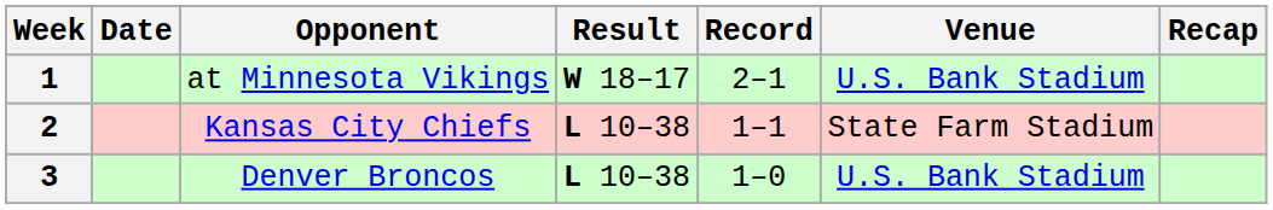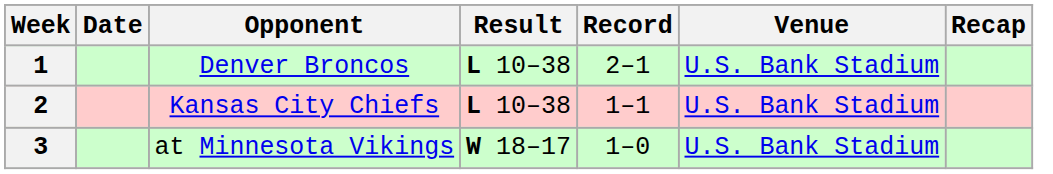1 | Opponent: at Minnesota Vikings -> Denver Broncos
1 | Result: W 18–17 -> L 10–38
2 | Venue: State Farm Stadium -> U.S. Bank Stadium
3 | Opponent: Denver Broncos -> at Minnesota Vikings
3 | Result: L 10–38 -> W 18–17
